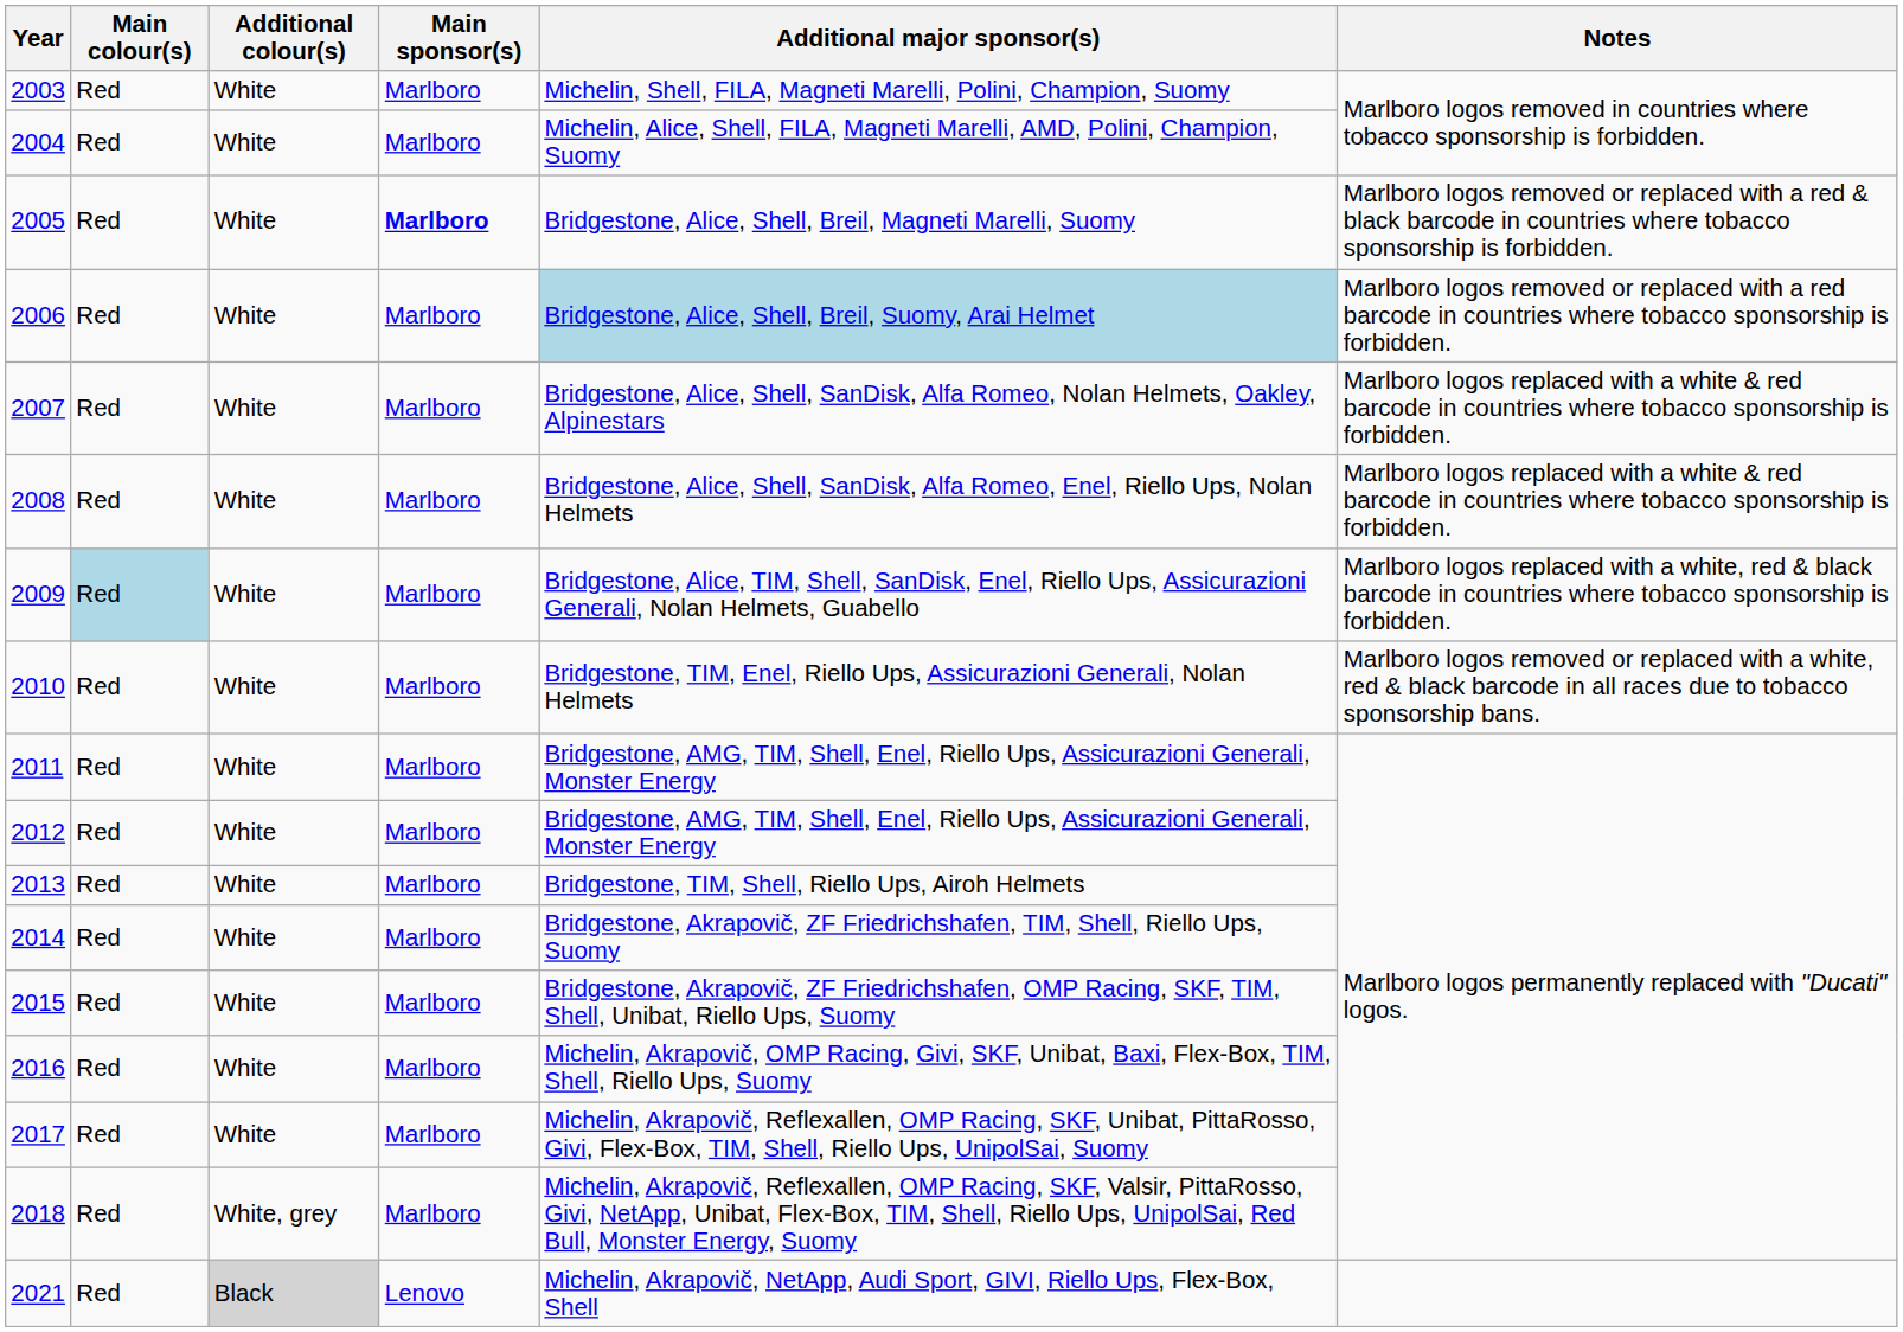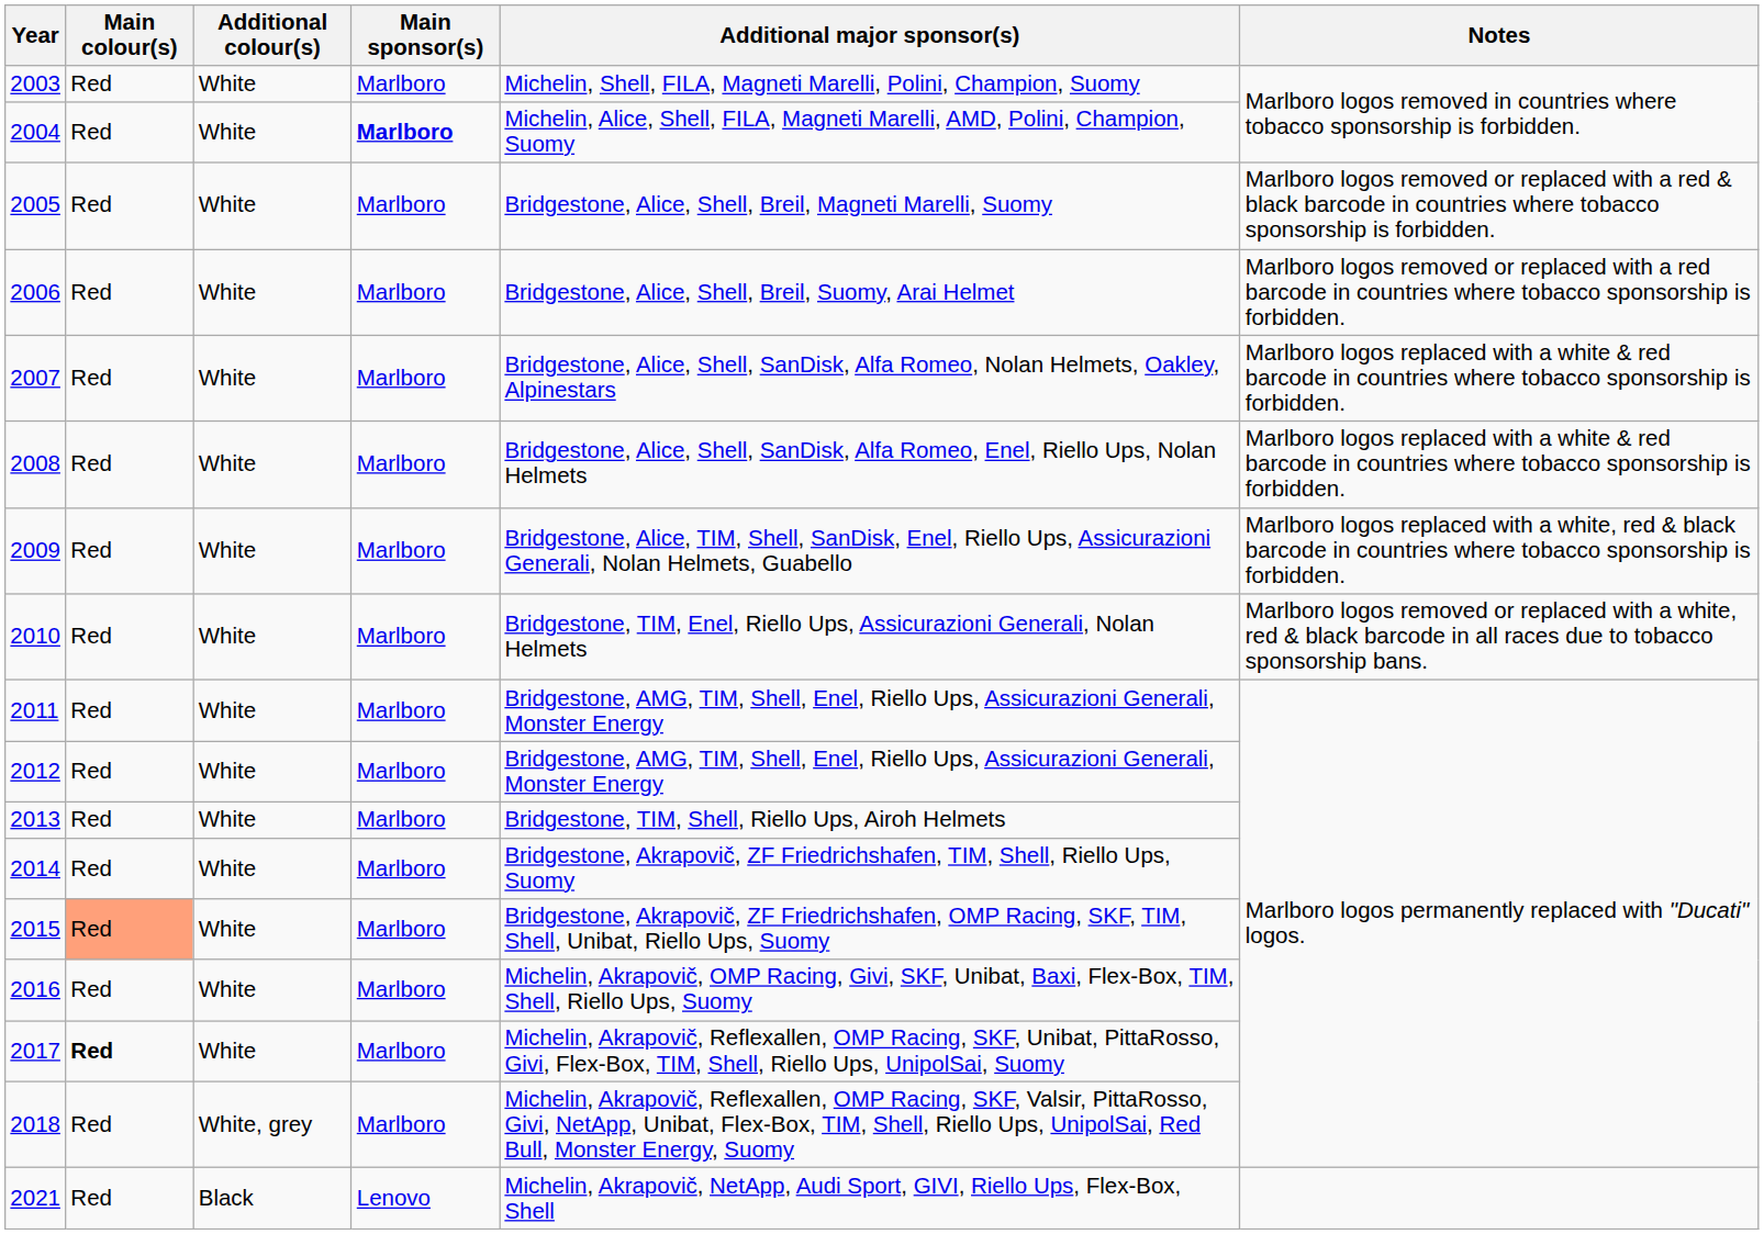2004 | Main sponsor(s): normal -> bold
2005 | Main sponsor(s): bold -> normal
2006 | Additional major sponsor(s): lightblue background -> no background
2009 | Main colour(s): lightblue background -> no background
2015 | Main colour(s): no background -> lightsalmon background
2017 | Main colour(s): normal -> bold
2021 | Additional colour(s): lightgrey background -> no background
